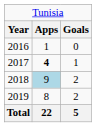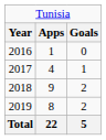2017 | column 2: bold -> normal
2018 | column 2: lightblue background -> no background
